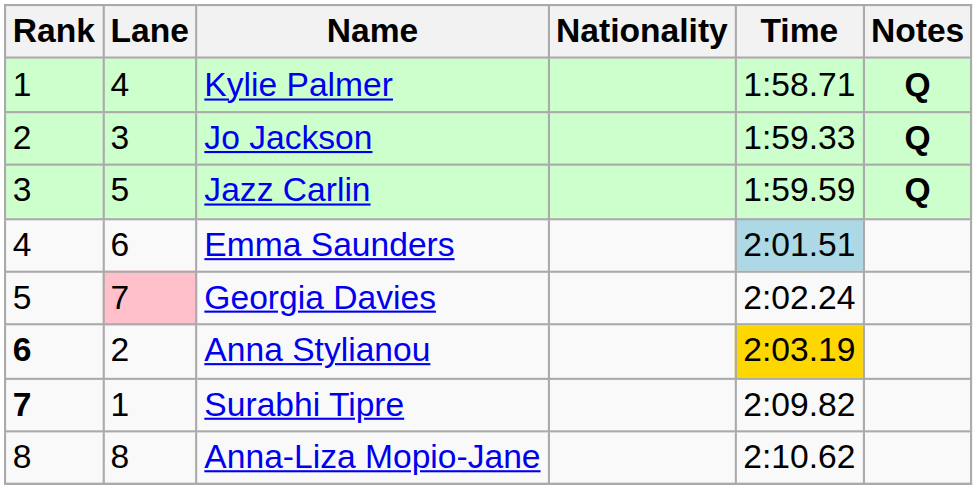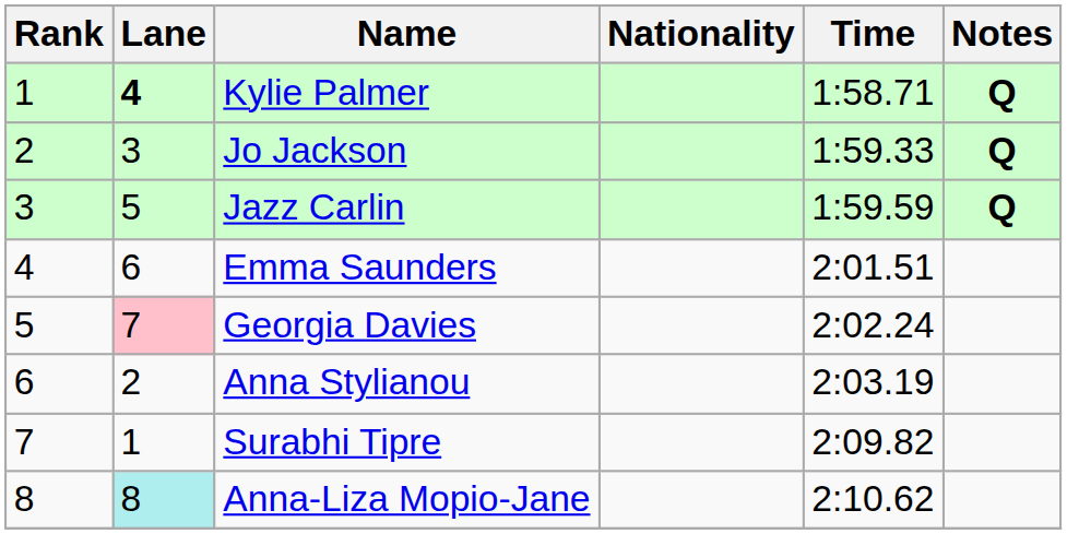Kylie Palmer | Lane: normal -> bold
Emma Saunders | Time: lightblue background -> no background
Anna Stylianou | Rank: bold -> normal
Anna Stylianou | Time: gold background -> no background
Surabhi Tipre | Rank: bold -> normal
Anna-Liza Mopio-Jane | Lane: no background -> paleturquoise background
